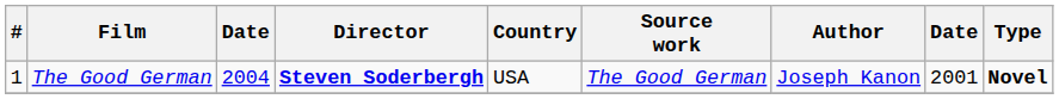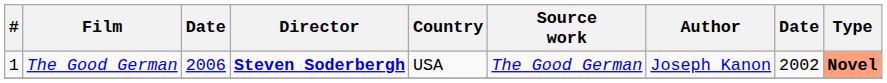row 2 | column 3: 2004 -> 2006
row 2 | column 8: 2001 -> 2002
row 2 | Type: no background -> lightsalmon background
